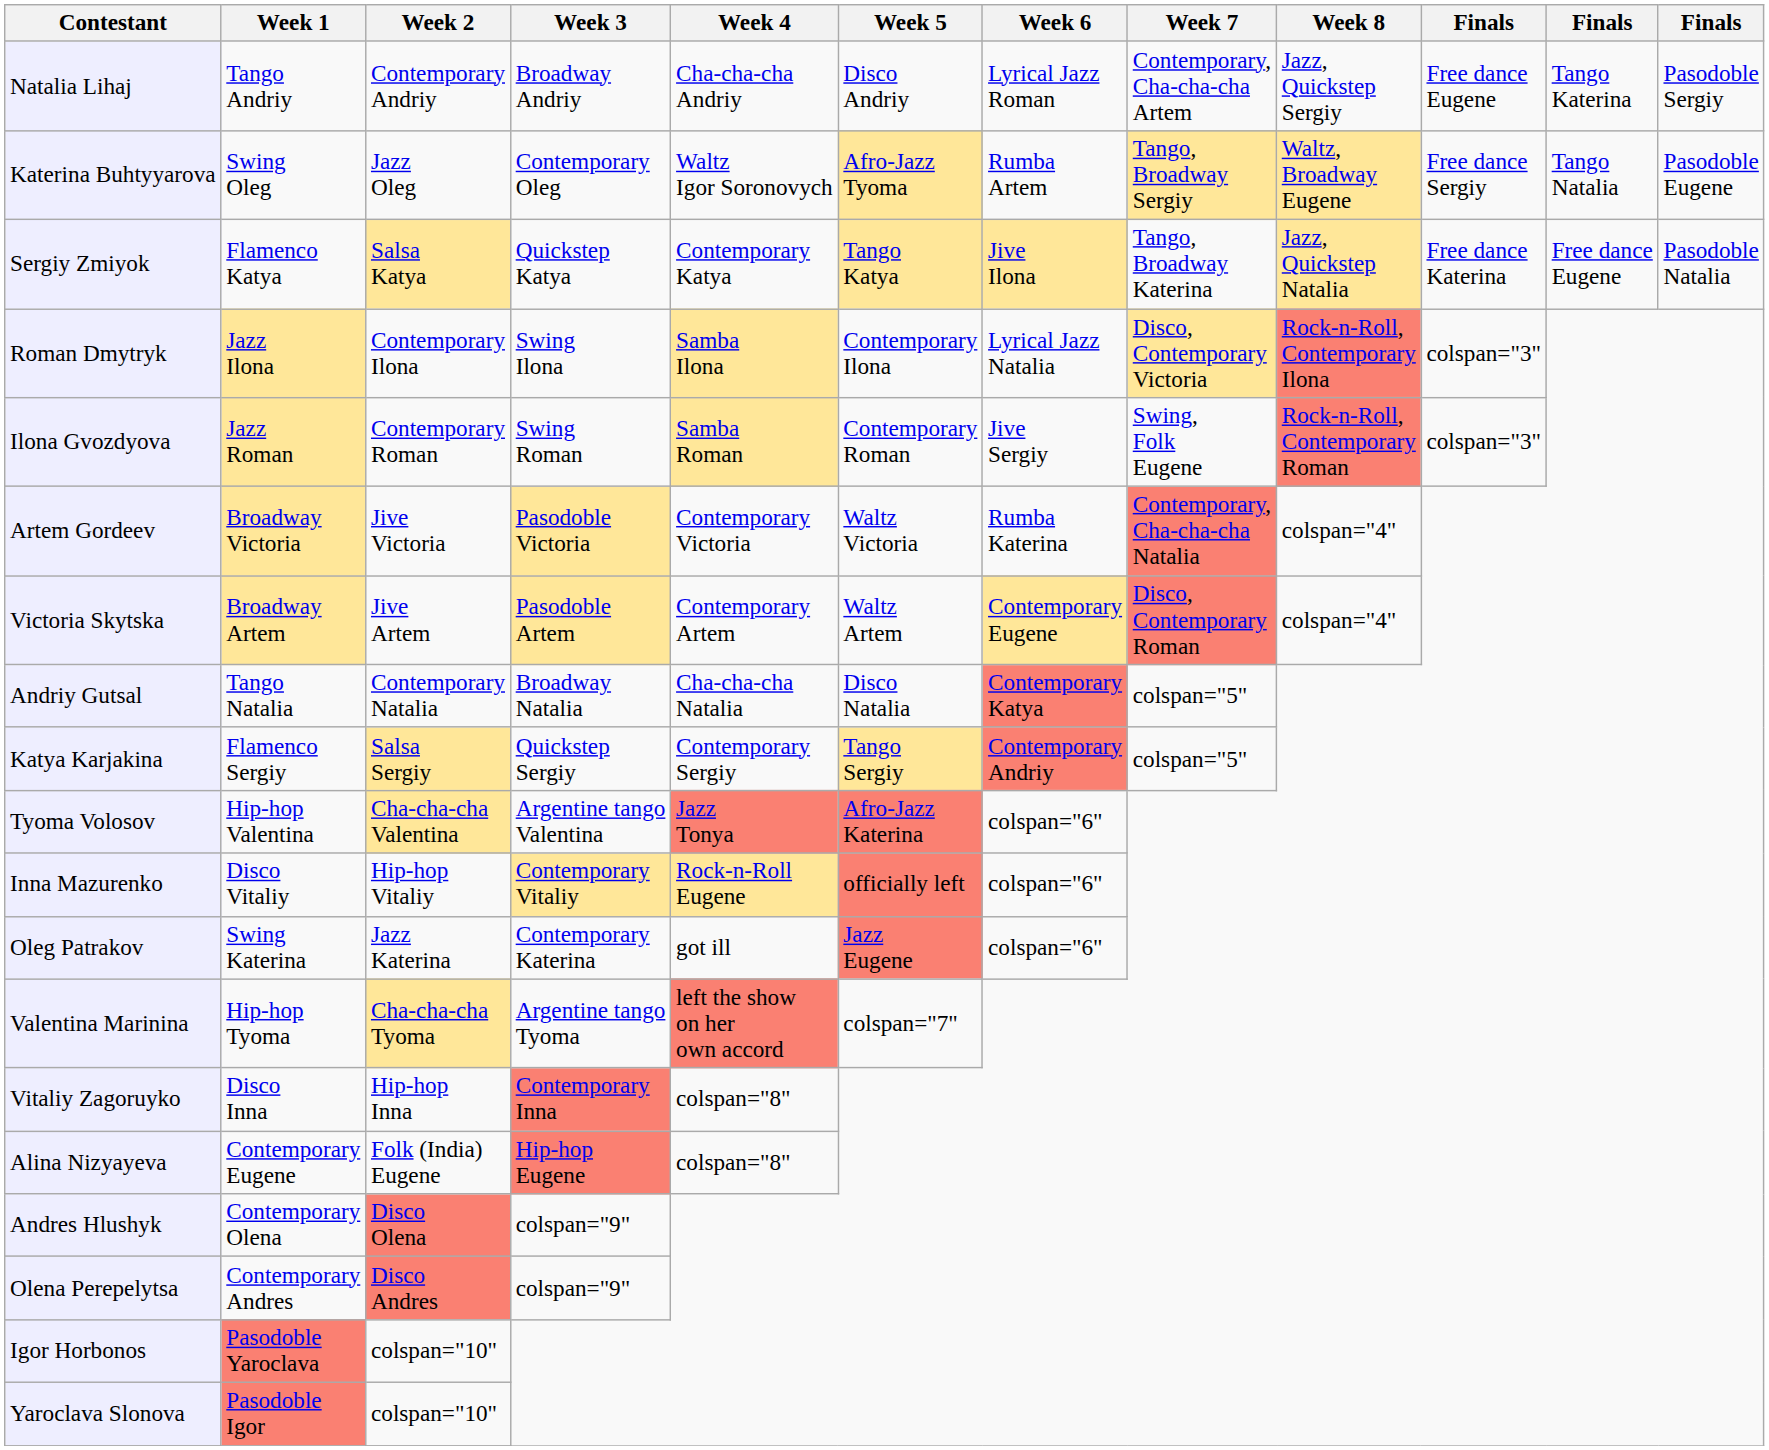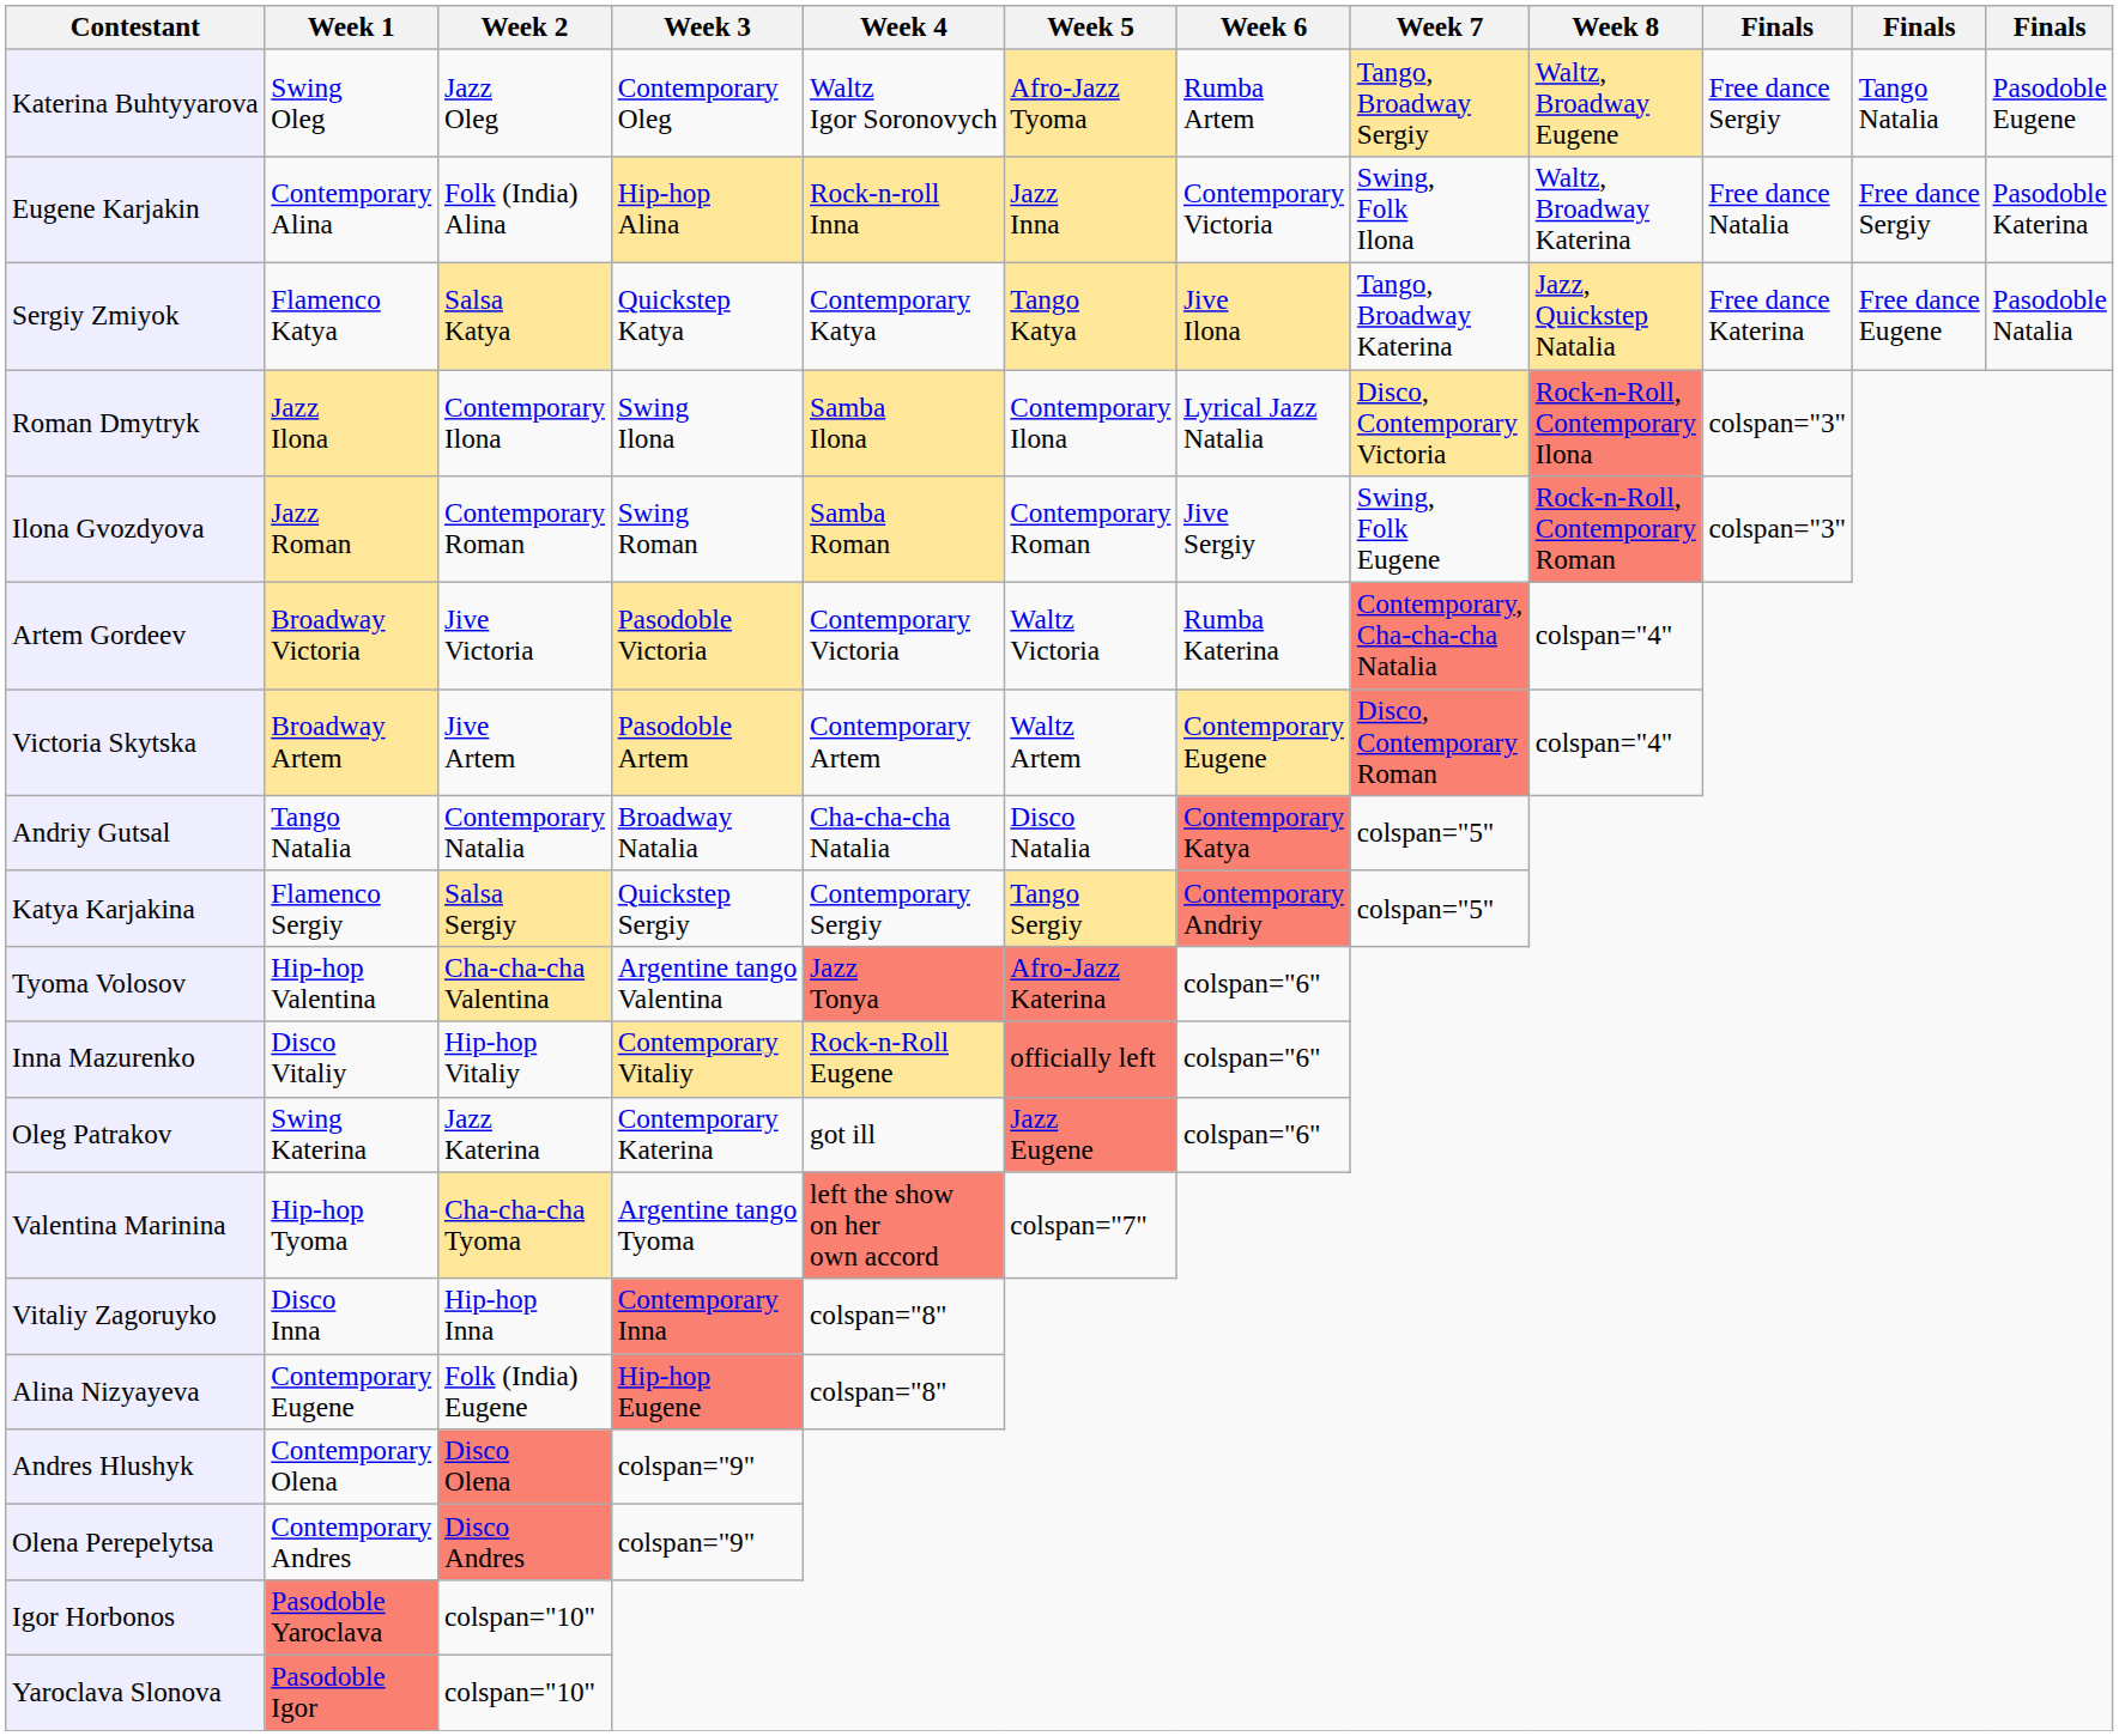- row: Natalia Lihaj | Tango Andriy | Contemporary Andriy | Broadway Andriy | Cha-cha-cha Andriy | Disco Andriy | Lyrical Jazz Roman | Contemporary, Cha-cha-cha Artem | Jazz, Quickstep Sergiy | Free dance Eugene | Tango Katerina | Pasodoble Sergiy
+ row: Eugene Karjakin | Contemporary Alina | Folk (India) Alina | Hip-hop Alina | Rock-n-roll Inna | Jazz Inna | Contemporary Victoria | Swing, Folk Ilona | Waltz, Broadway Katerina | Free dance Natalia | Free dance Sergiy | Pasodoble Katerina
